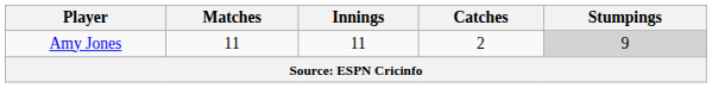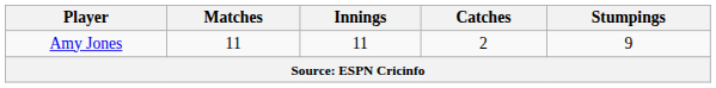Amy Jones | Stumpings: lightgrey background -> no background
